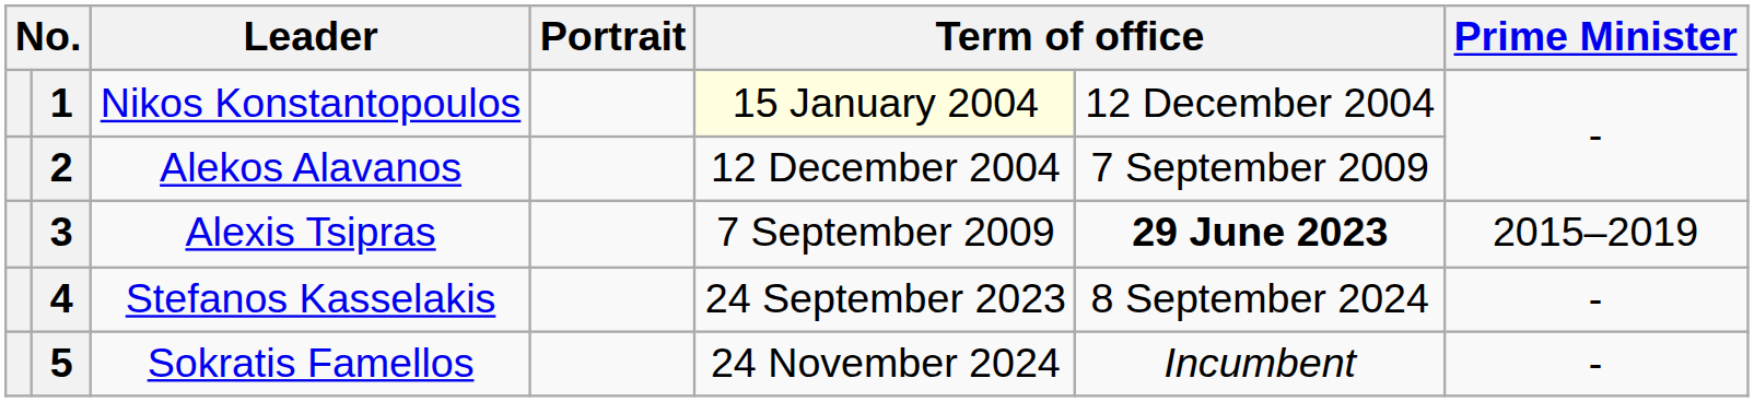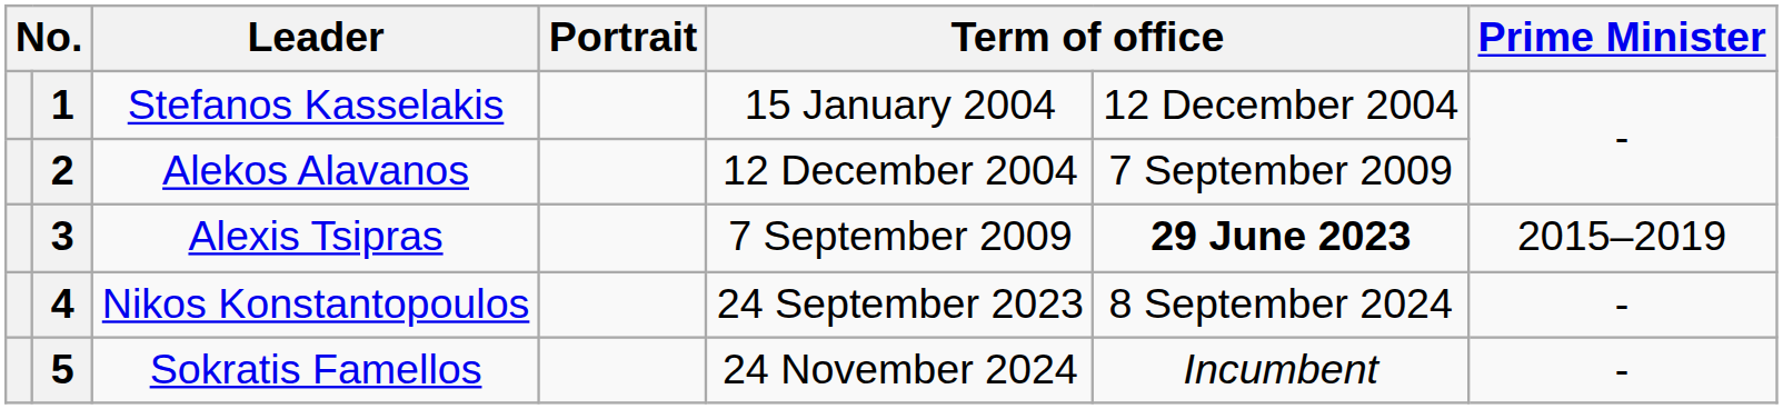1 | Leader: Nikos Konstantopoulos -> Stefanos Kasselakis
1 | column 5: lightyellow background -> no background
4 | Leader: Stefanos Kasselakis -> Nikos Konstantopoulos
